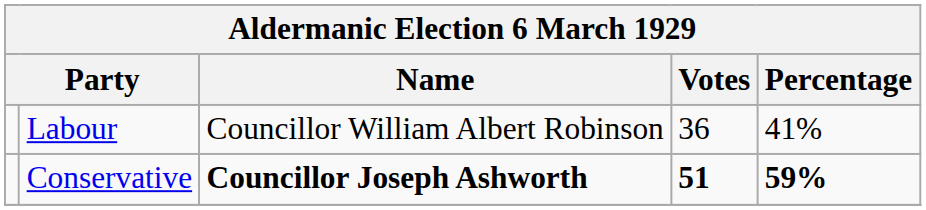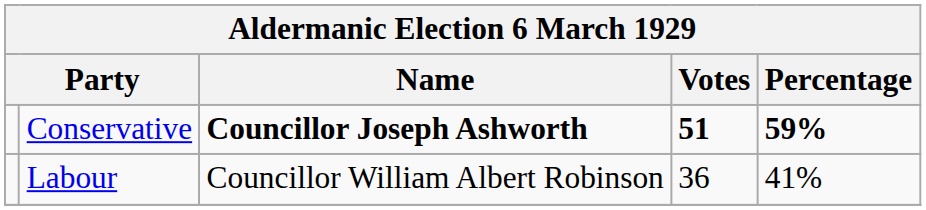rows swapped: Conservative <-> Labour
